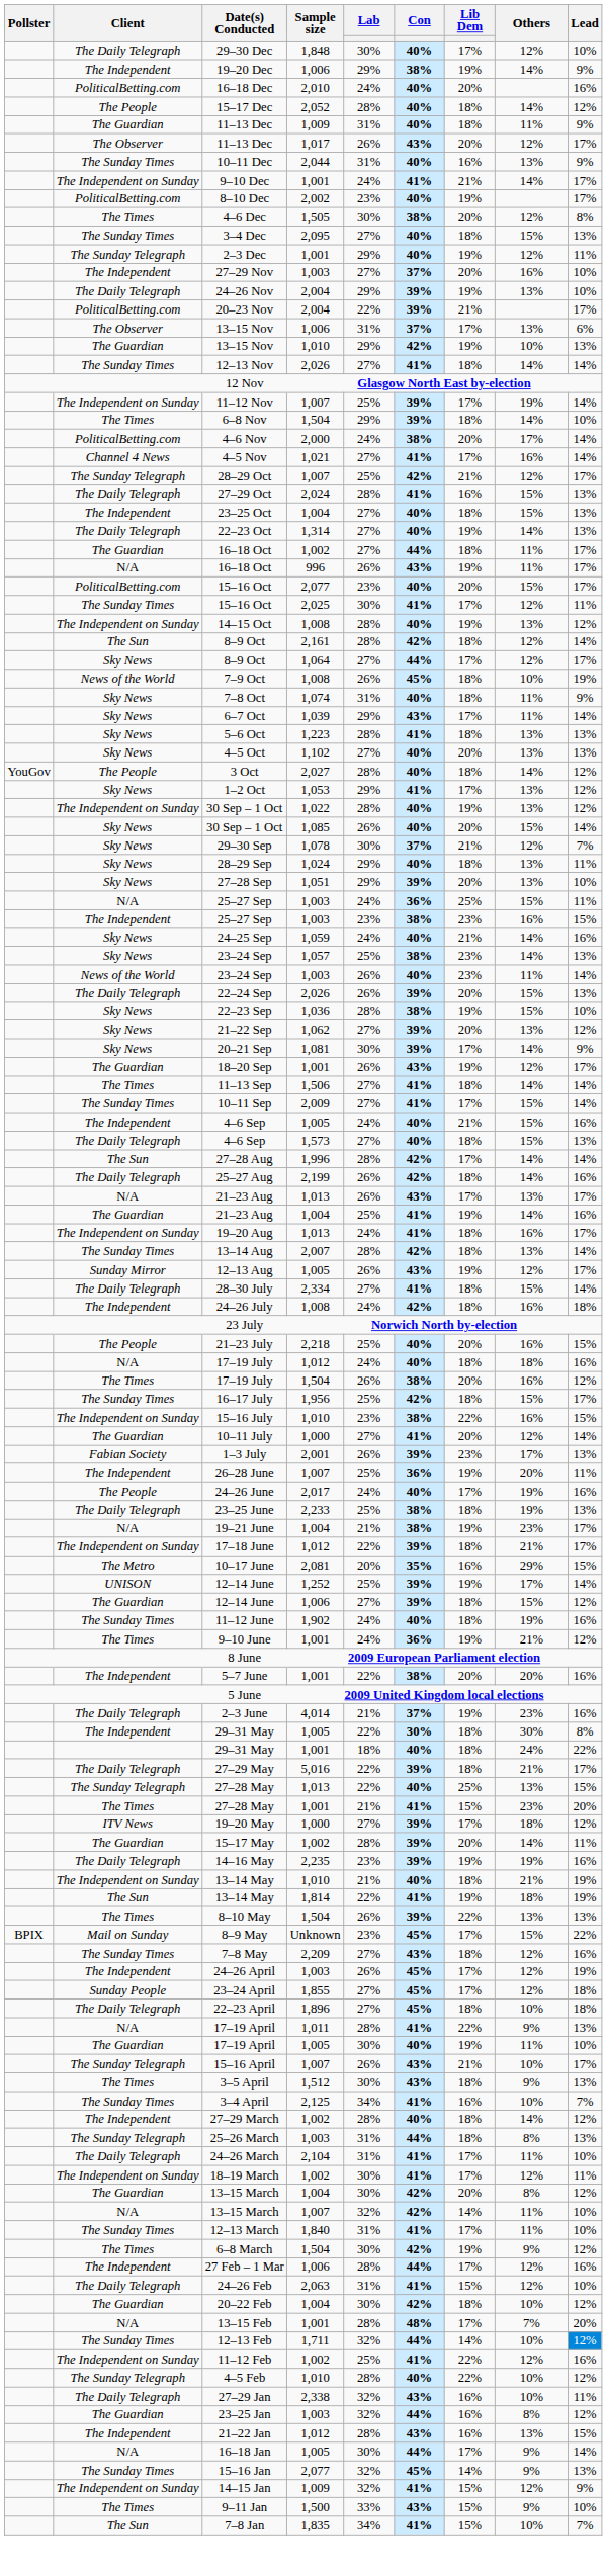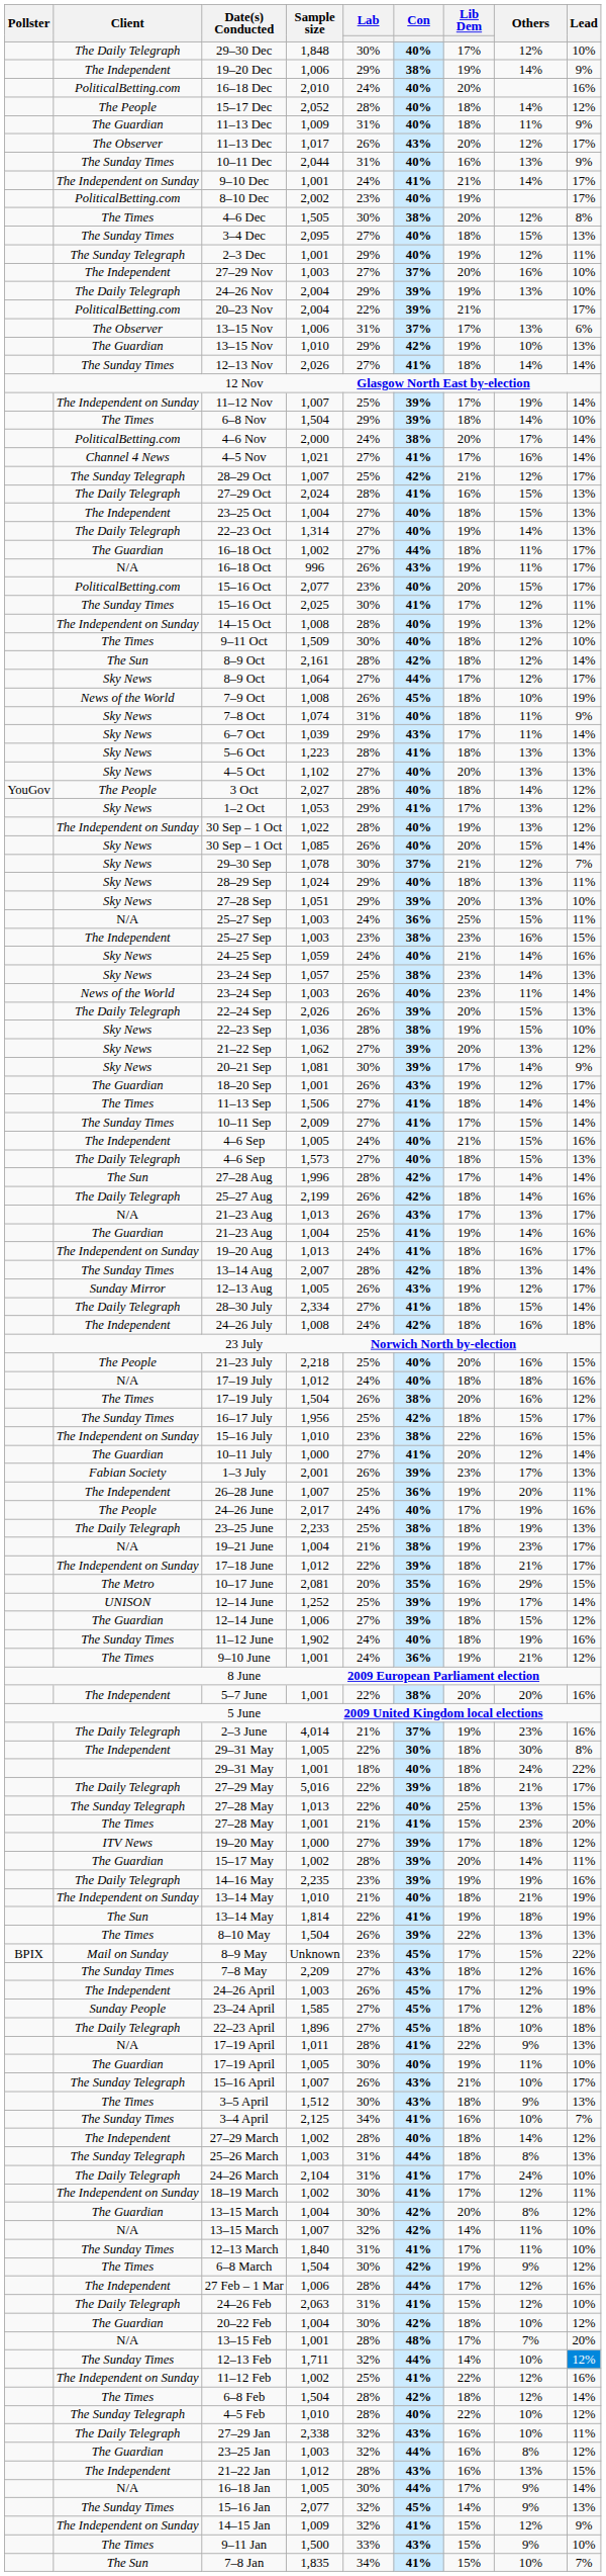+ row: The Times | 9–11 Oct | 1,509 | 30% | 40% | 18% | 12% | 10%
23–24 April | Sample size: 1,855 -> 1,585
24–26 March | Others: 11% -> 24%
+ row: The Times | 6–8 Feb | 1,504 | 28% | 42% | 18% | 12% | 14%
